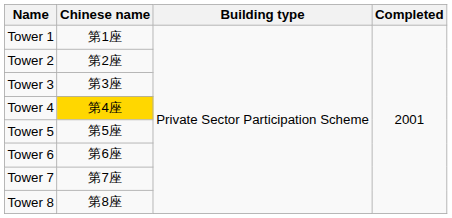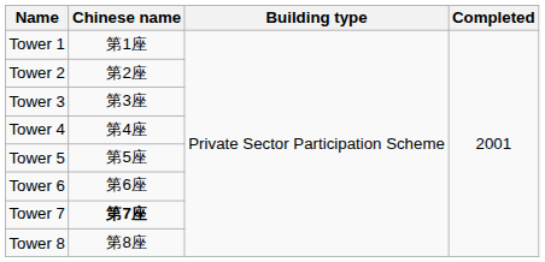Tower 4 | Chinese name: gold background -> no background
Tower 7 | Chinese name: normal -> bold
